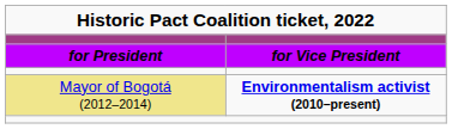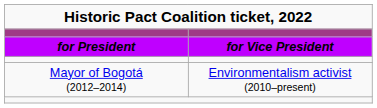Mayor of Bogotá (2012–2014) | column 1: khaki background -> no background
Mayor of Bogotá (2012–2014) | column 2: bold -> normal
